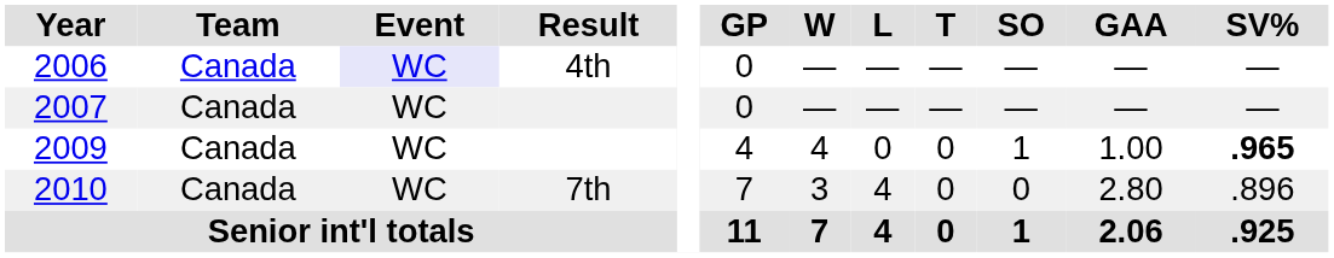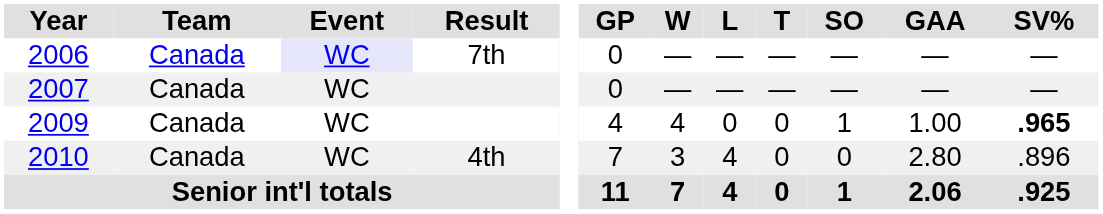2006 | Result: 4th -> 7th
2010 | Result: 7th -> 4th
